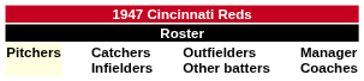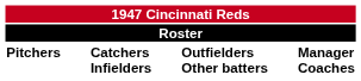Pitchers | column 1: lightyellow background -> no background
